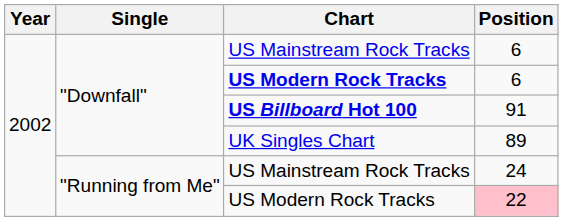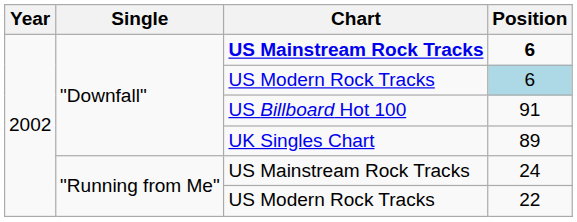US Mainstream Rock Tracks / 6 | Chart: normal -> bold
US Mainstream Rock Tracks / 6 | Position: normal -> bold
US Modern Rock Tracks / 6 | Chart: bold -> normal
US Modern Rock Tracks / 6 | Position: no background -> lightblue background
91 | Chart: bold -> normal
22 | Position: pink background -> no background
